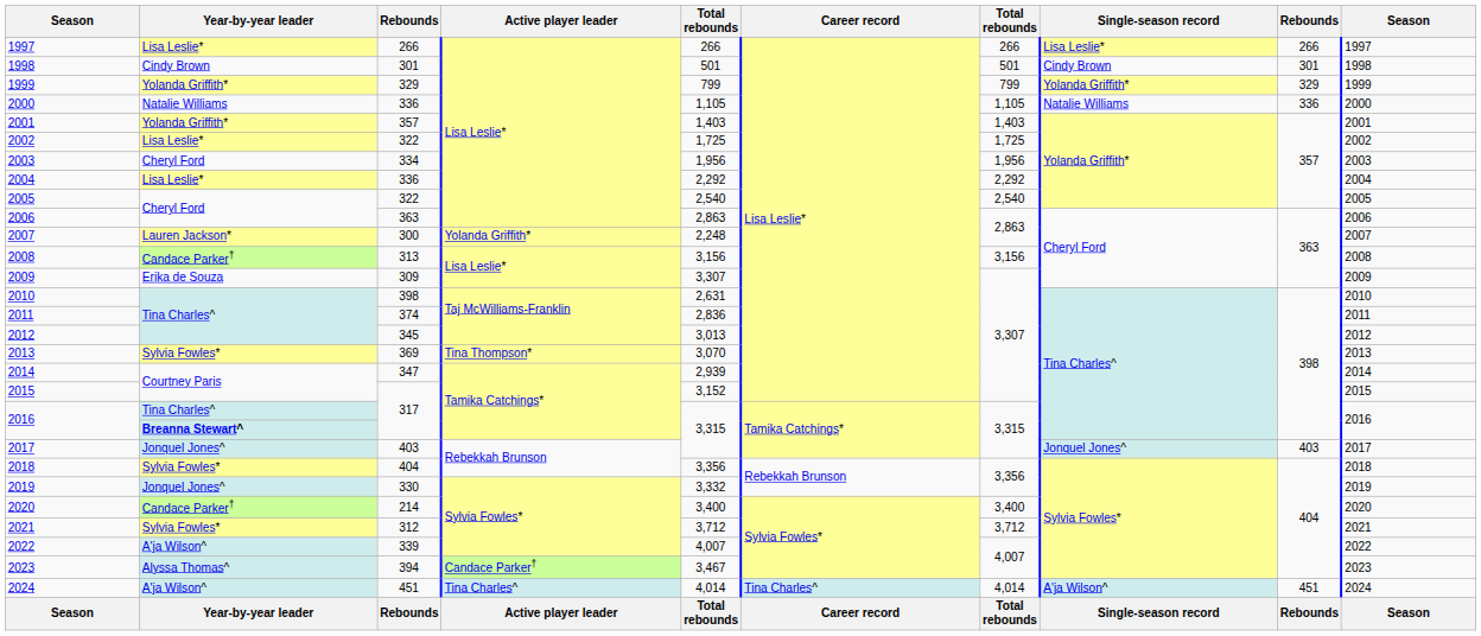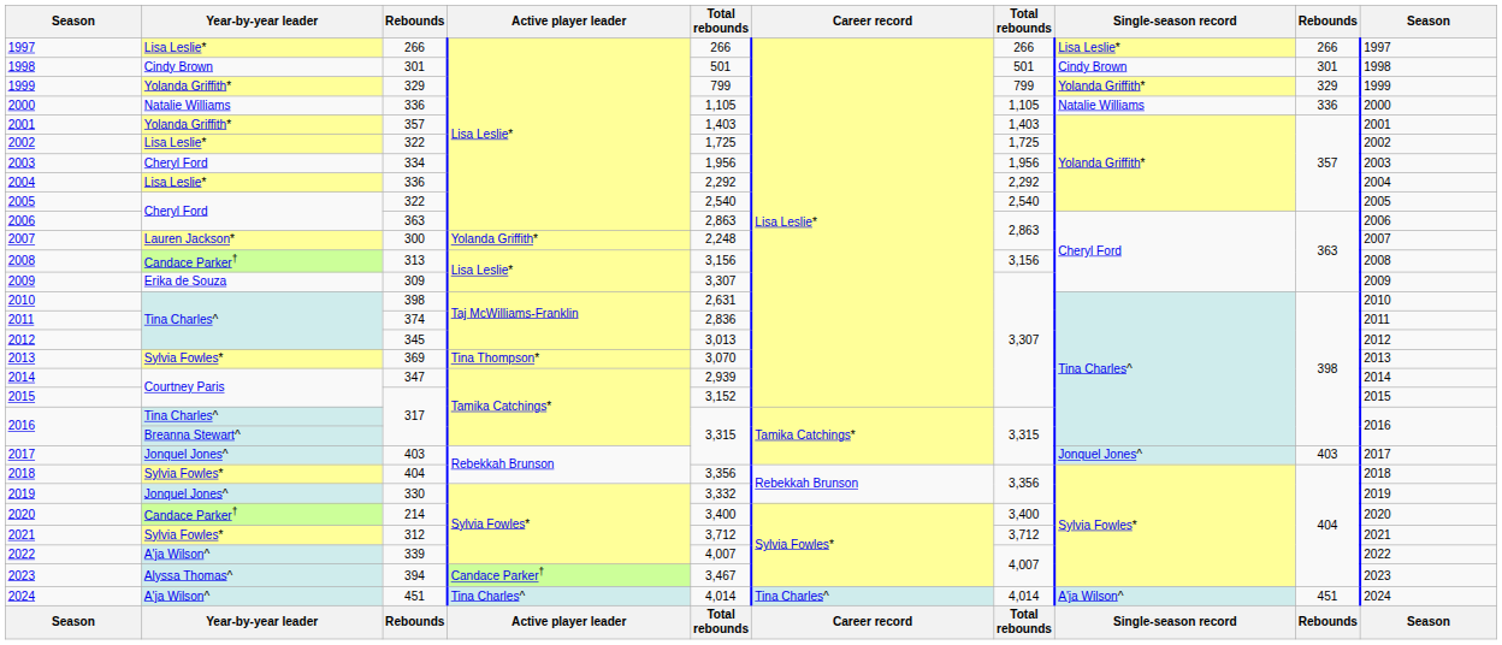2016 / Breanna Stewart^ | Year-by-year leader: bold -> normal
